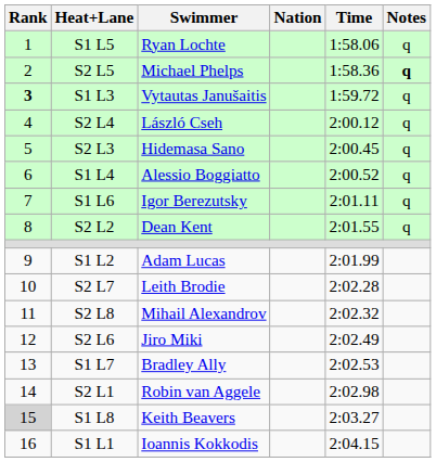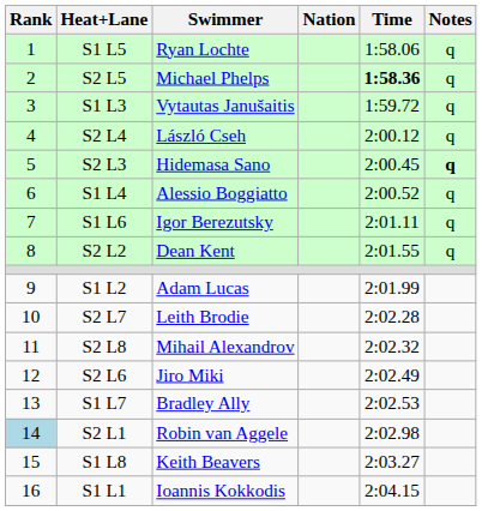S2 L5 | Time: normal -> bold
S2 L5 | Notes: bold -> normal
S1 L3 | Rank: bold -> normal
S2 L3 | Notes: normal -> bold
S2 L1 | Rank: no background -> lightblue background
S1 L8 | Rank: lightgrey background -> no background
